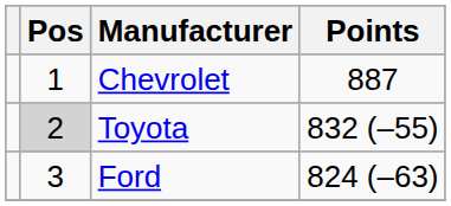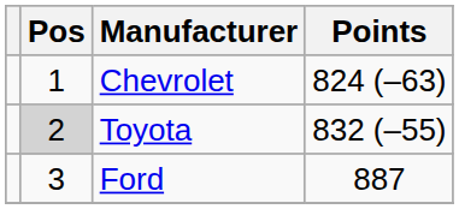Chevrolet | Points: 887 -> 824 (–63)
Ford | Points: 824 (–63) -> 887
